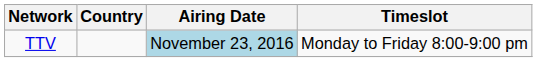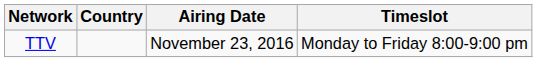TTV | Airing Date: lightblue background -> no background
